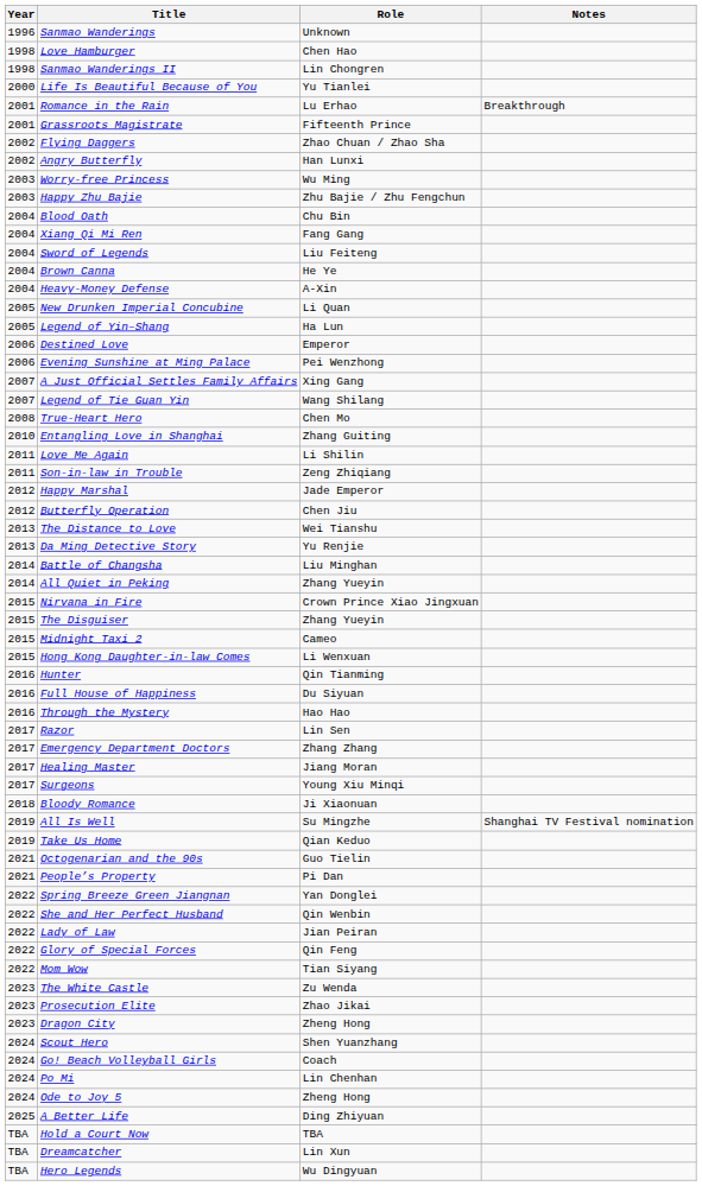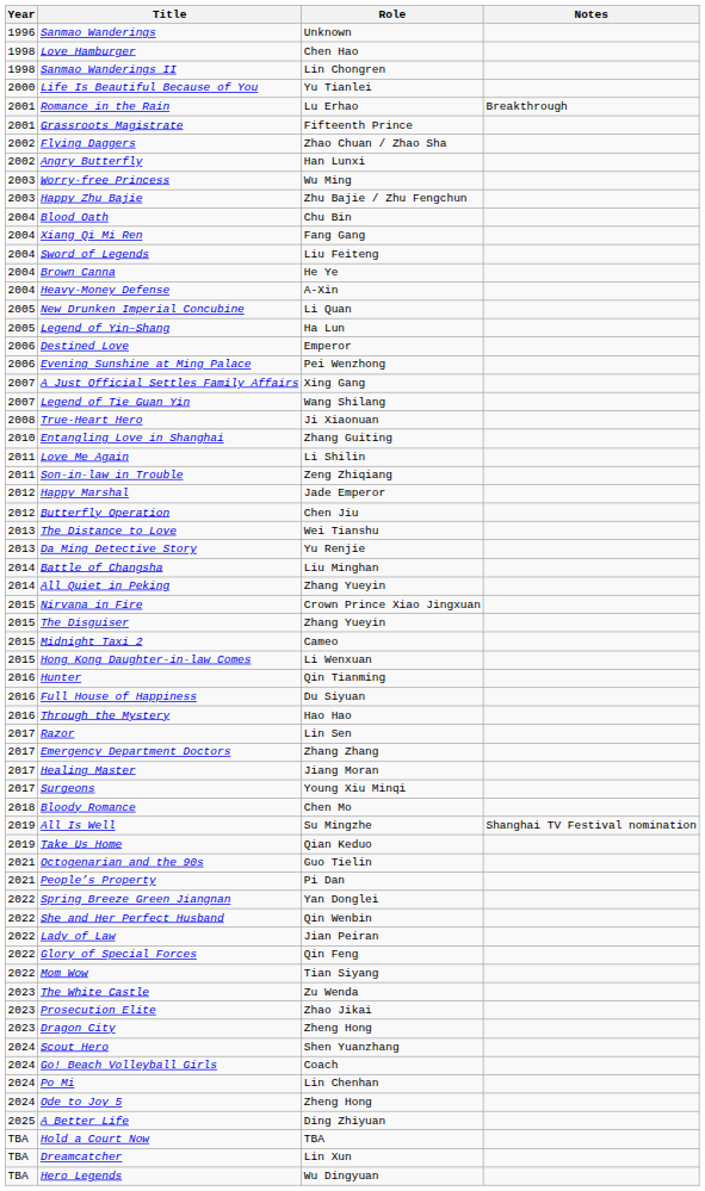True-Heart Hero | Role: Chen Mo -> Ji Xiaonuan
Bloody Romance | Role: Ji Xiaonuan -> Chen Mo
